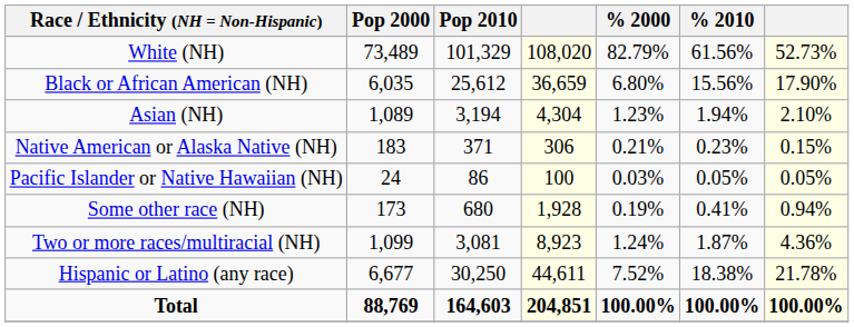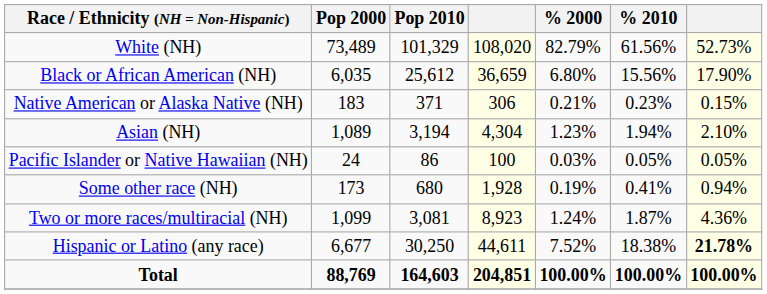rows swapped: Native American or Alaska Native (NH) <-> Asian (NH)
Hispanic or Latino (any race) | column 7: normal -> bold
